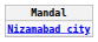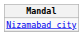row 2 | column 1: bold -> normal
